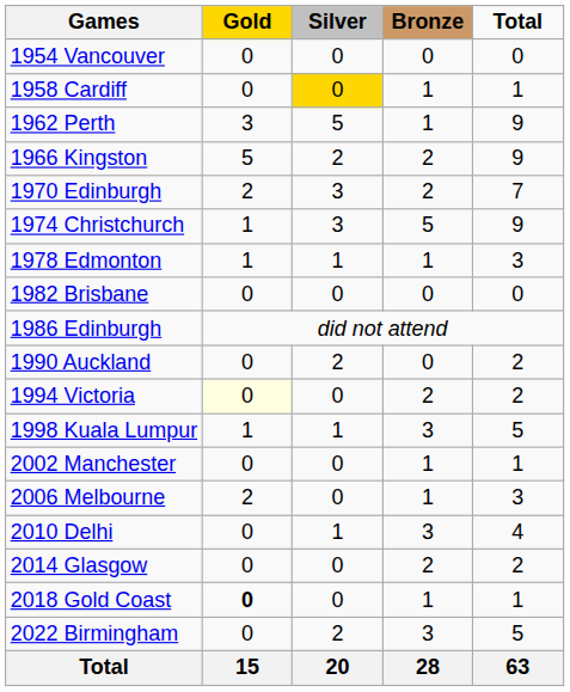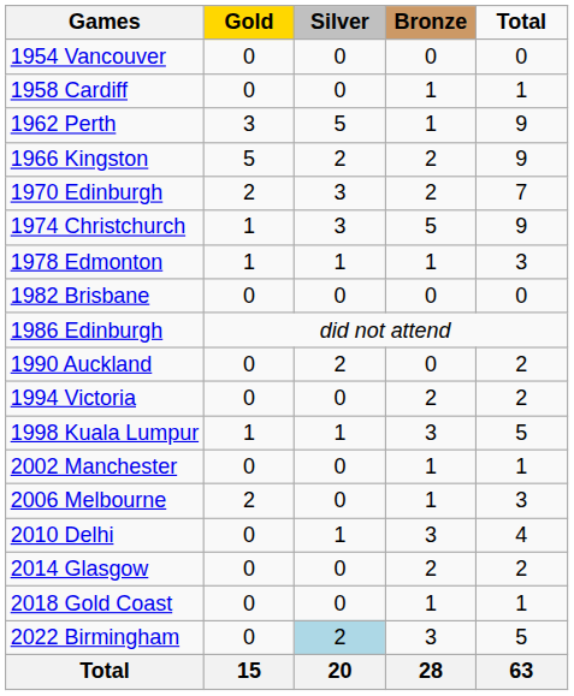1958 Cardiff | Silver: gold background -> no background
1994 Victoria | Gold: lightyellow background -> no background
2018 Gold Coast | Gold: bold -> normal
2022 Birmingham | Silver: no background -> lightblue background
